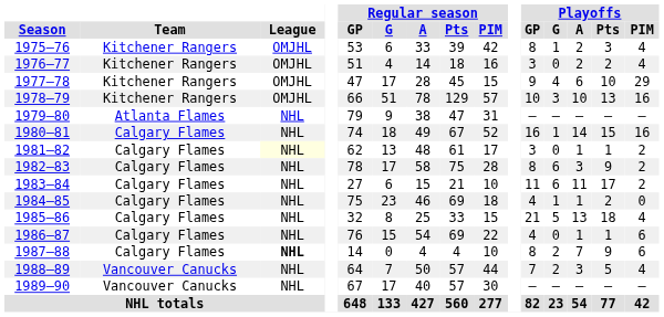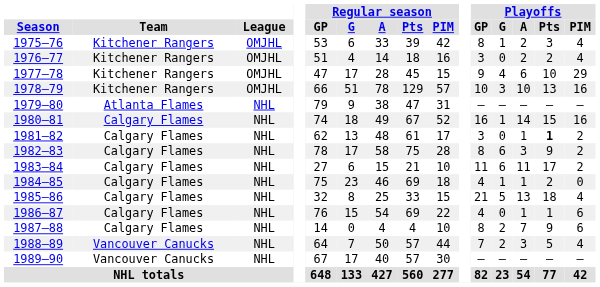1981–82 | League: lightyellow background -> no background
1981–82 | Playoffs / Pts: normal -> bold
1987–88 | League: bold -> normal
